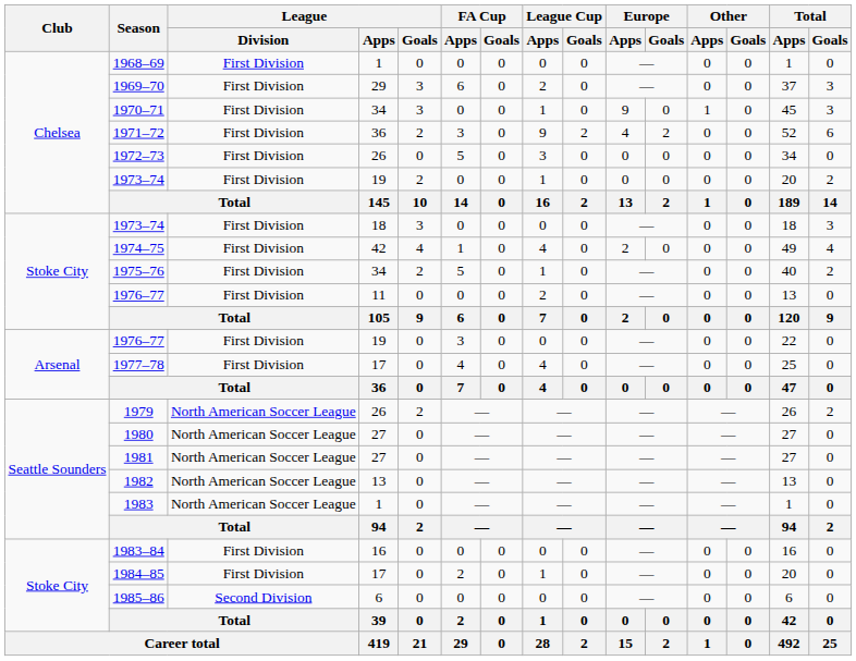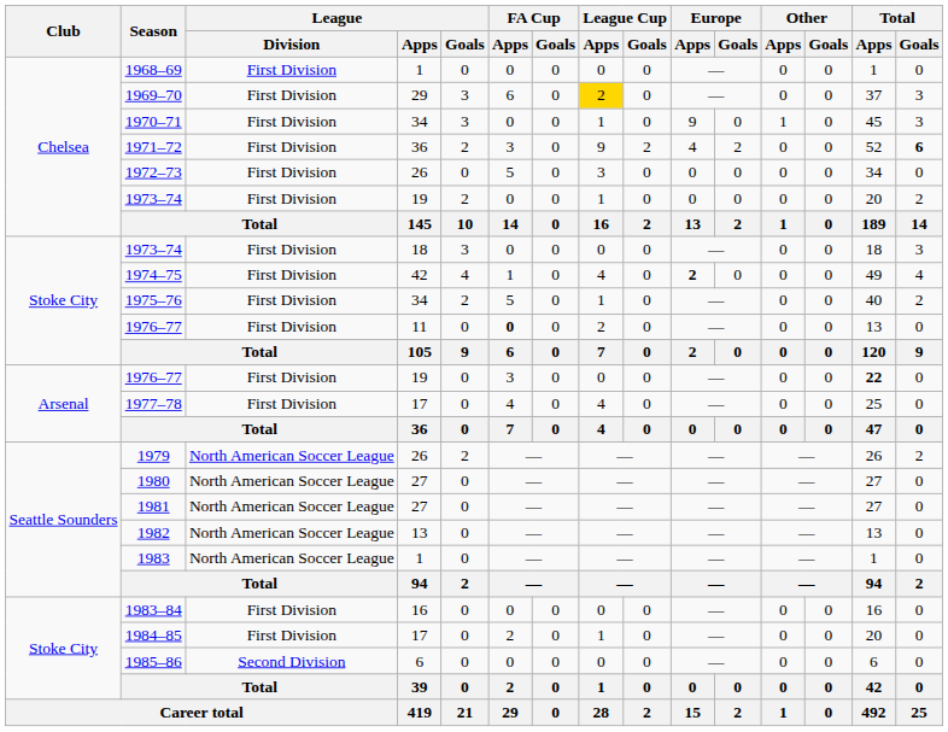1969–70 | League Cup / Apps: no background -> gold background
1971–72 | Total / Goals: normal -> bold
1974–75 | Europe / Apps: normal -> bold
1976–77 / 11 | FA Cup / Apps: normal -> bold
1976–77 / 19 | Total / Apps: normal -> bold
